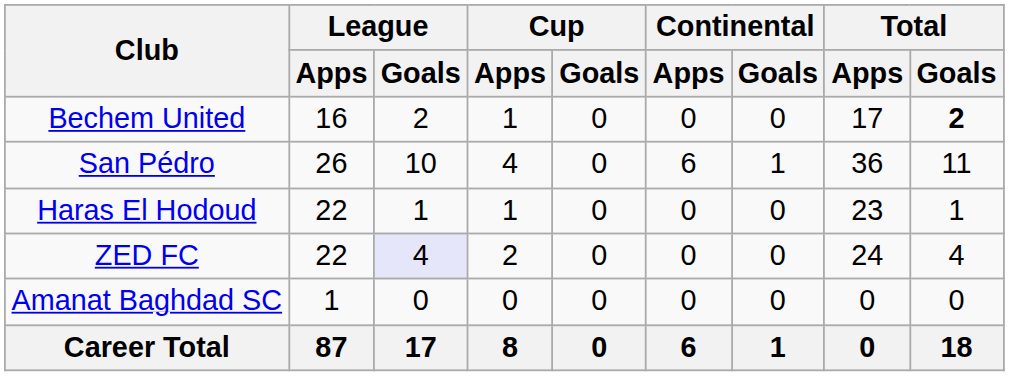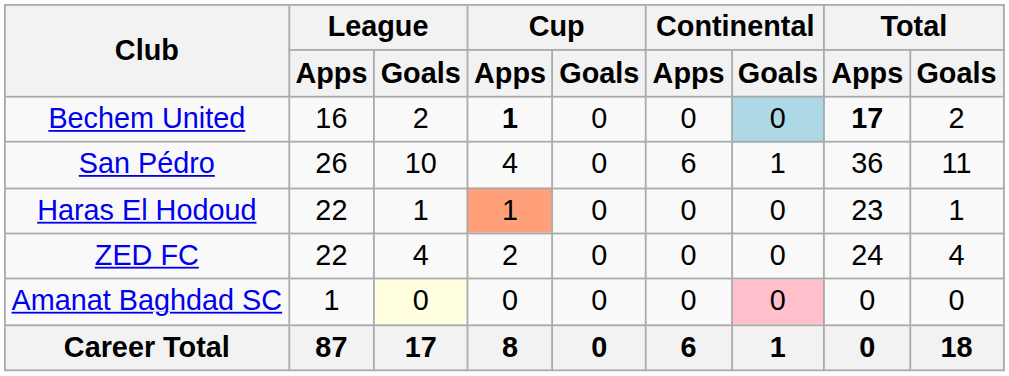Bechem United | Cup / Apps: normal -> bold
Bechem United | Continental / Goals: no background -> lightblue background
Bechem United | Total / Apps: normal -> bold
Bechem United | Total / Goals: bold -> normal
Haras El Hodoud | Cup / Apps: no background -> lightsalmon background
ZED FC | League / Goals: lavender background -> no background
Amanat Baghdad SC | League / Goals: no background -> lightyellow background
Amanat Baghdad SC | Continental / Goals: no background -> pink background
